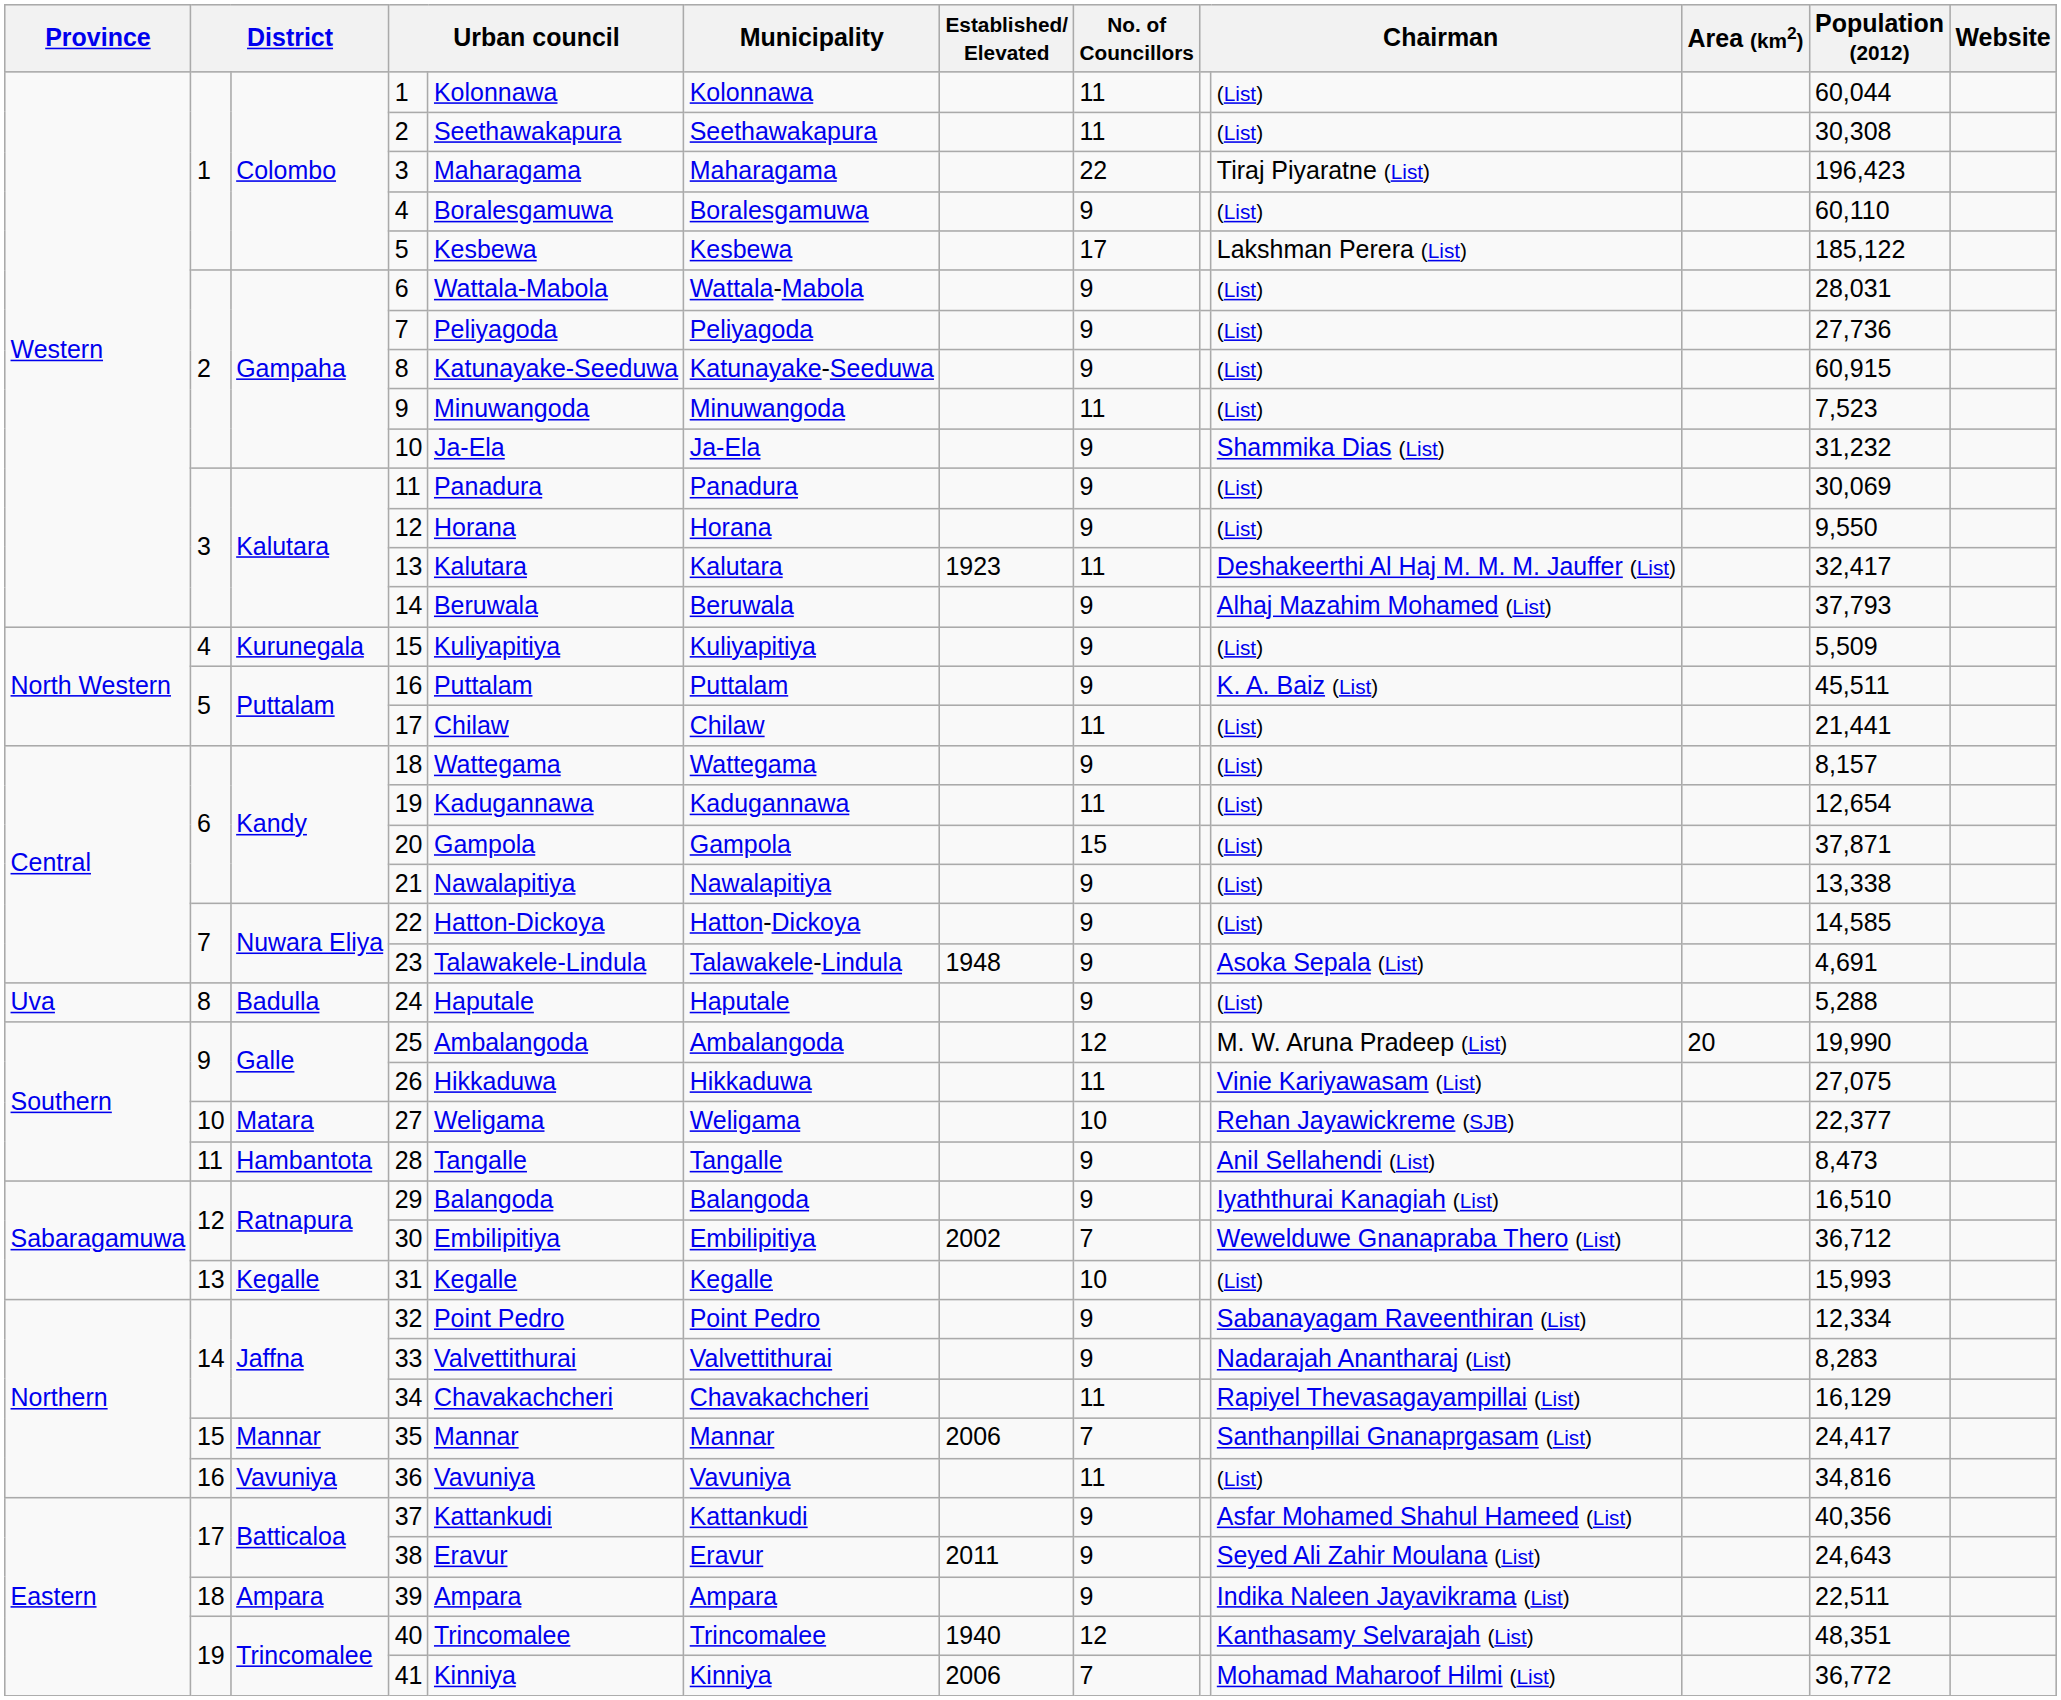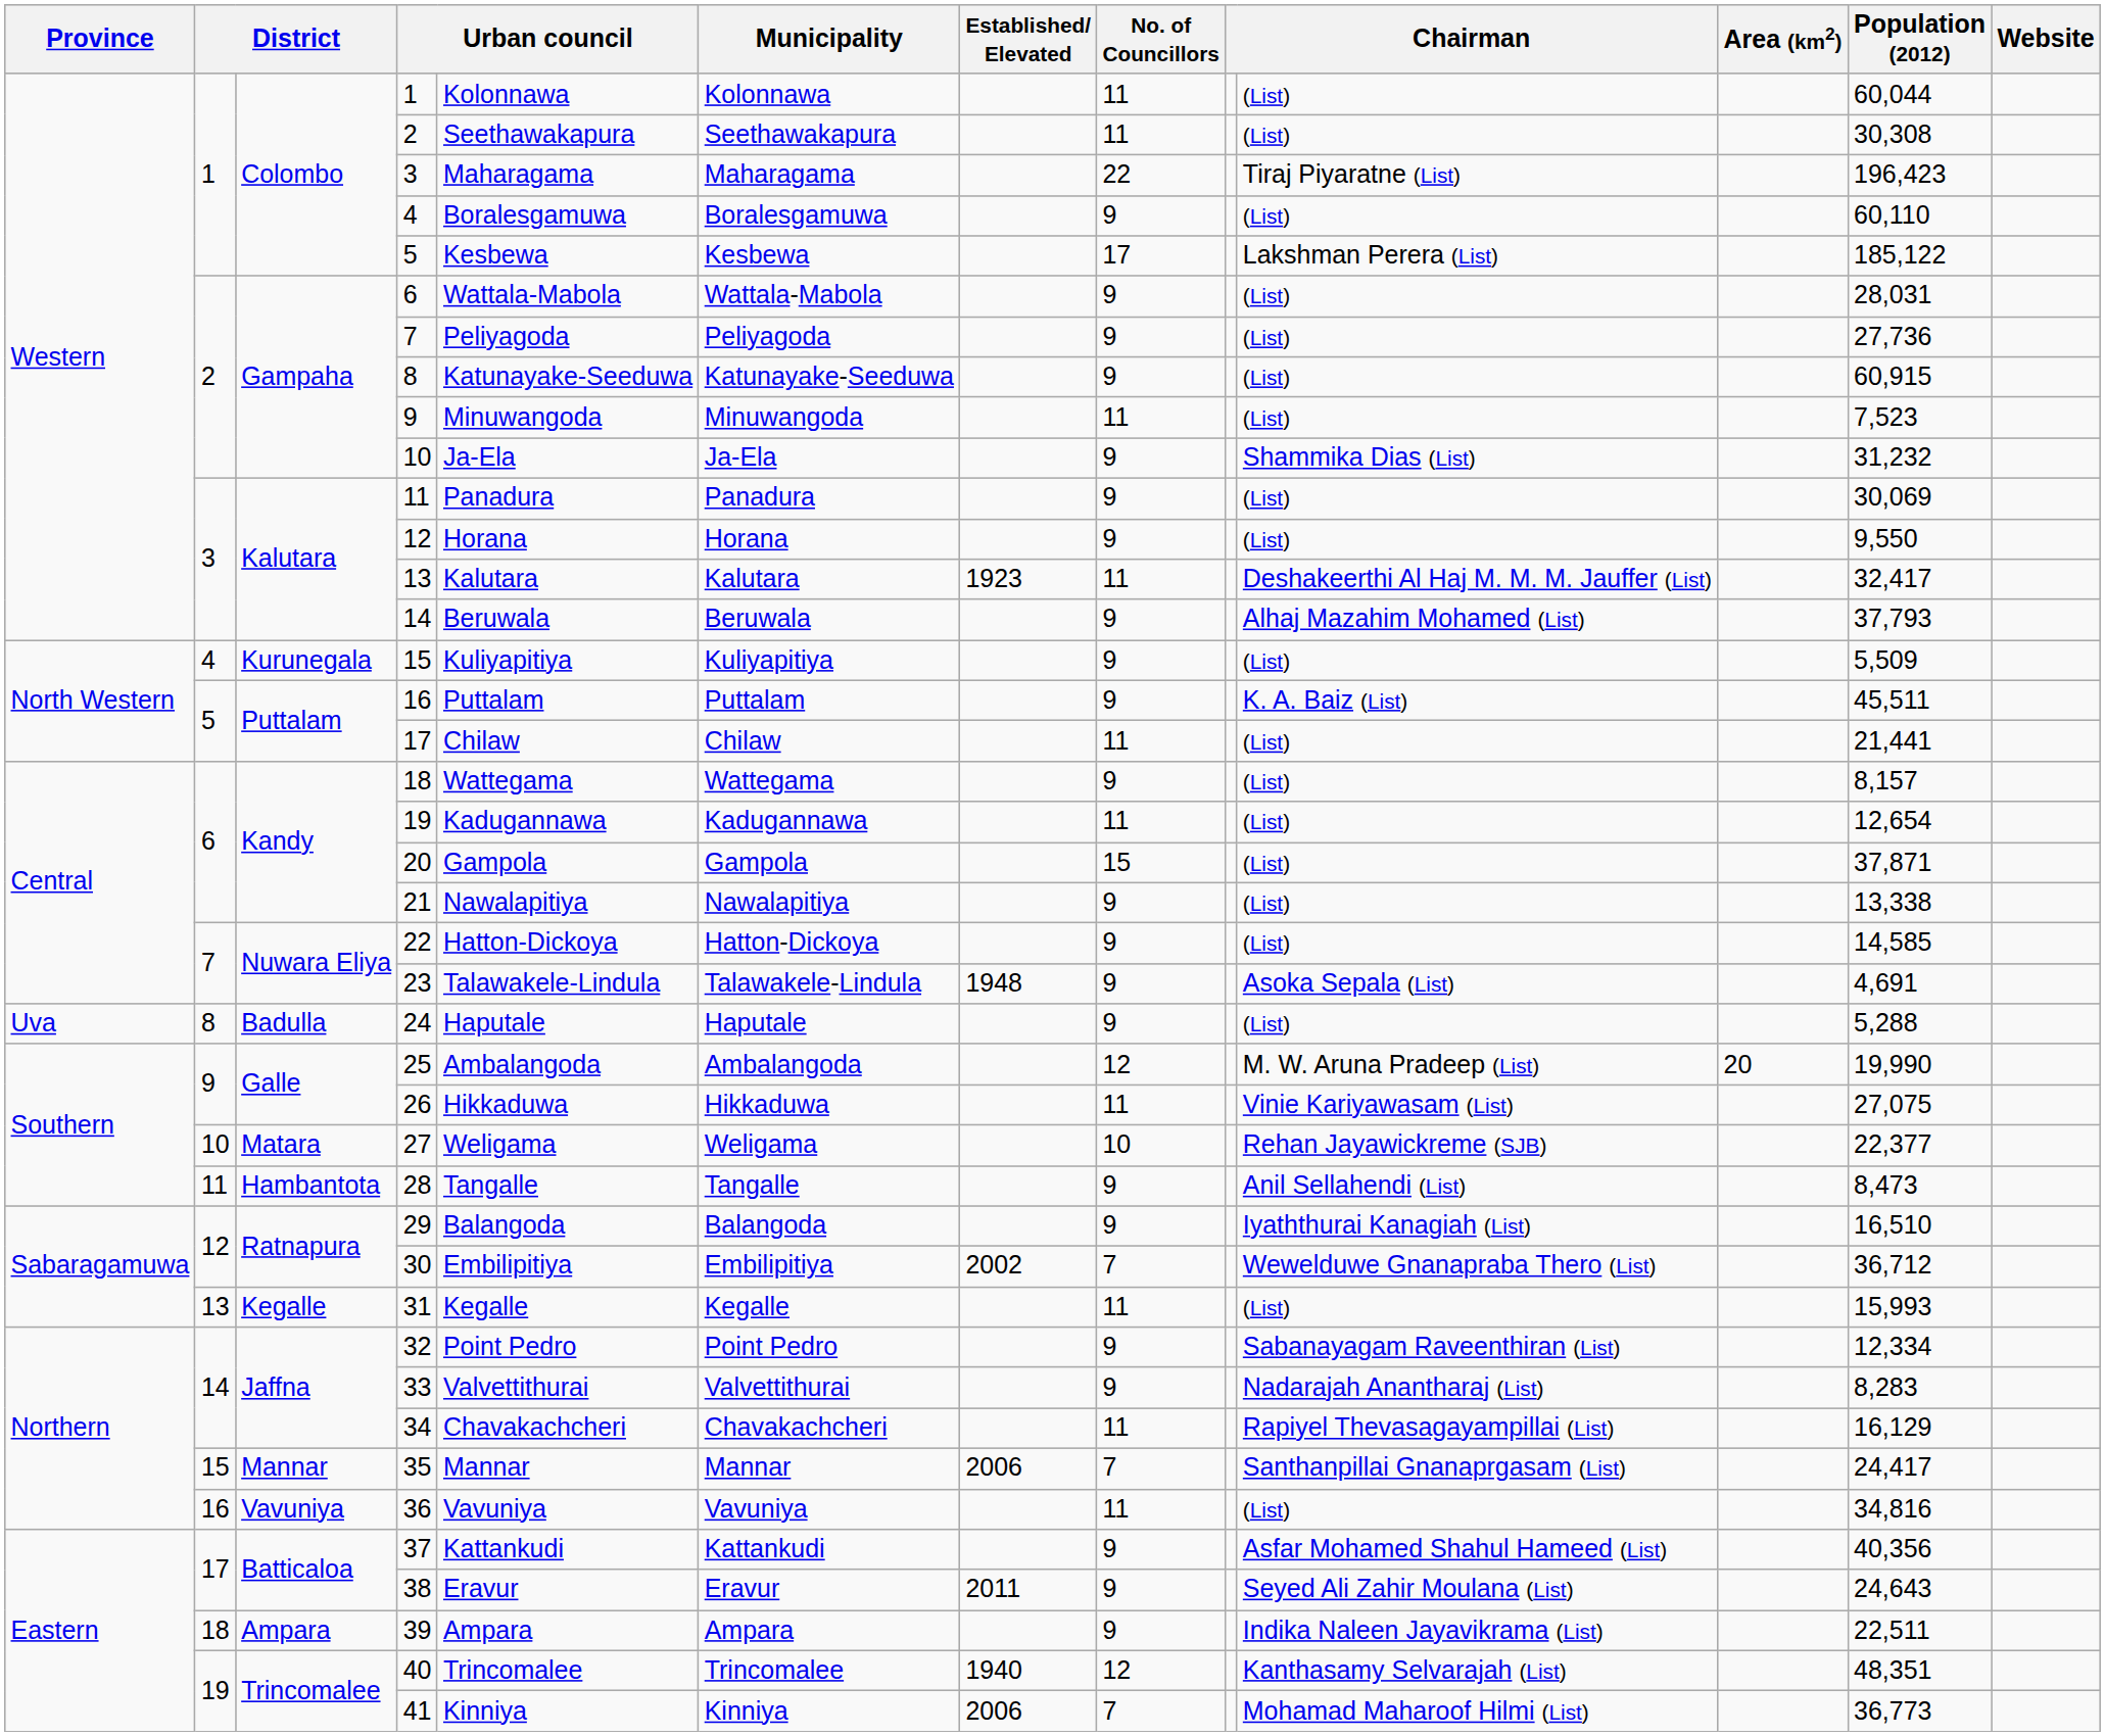31 | No. of Councillors: 10 -> 11
41 | Population (2012): 36,772 -> 36,773
